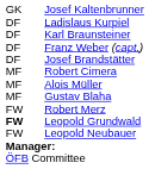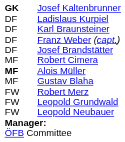Josef Kaltenbrunner | column 1: normal -> bold
Alois Müller | column 1: normal -> bold
Leopold Grundwald | column 1: bold -> normal
